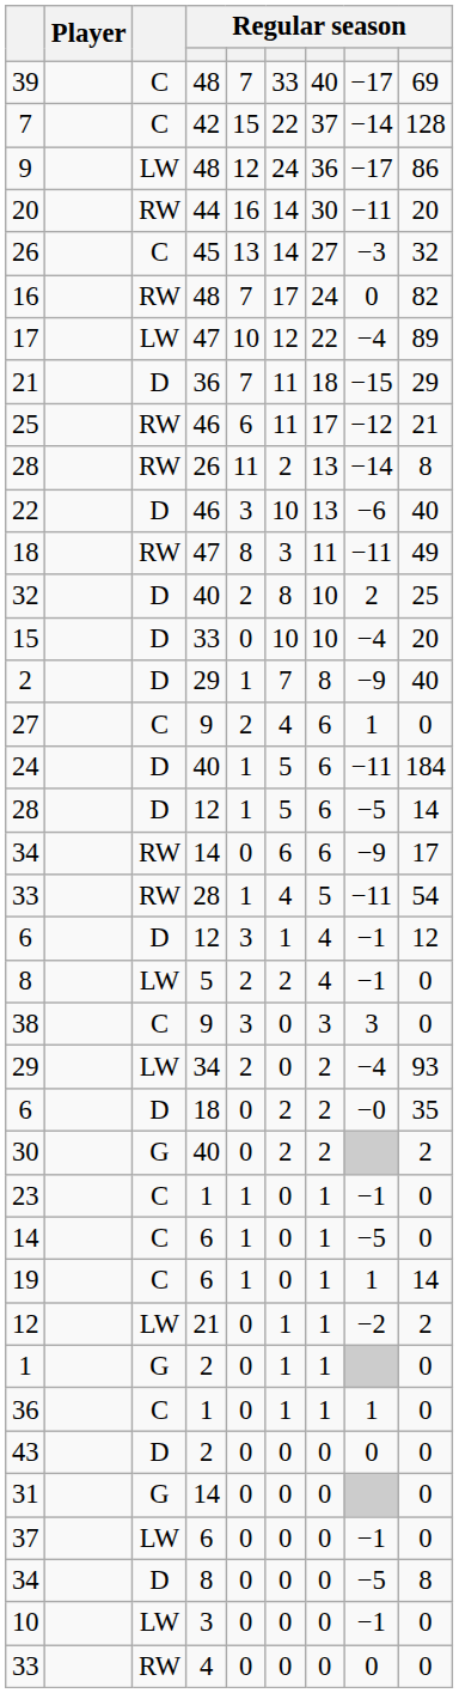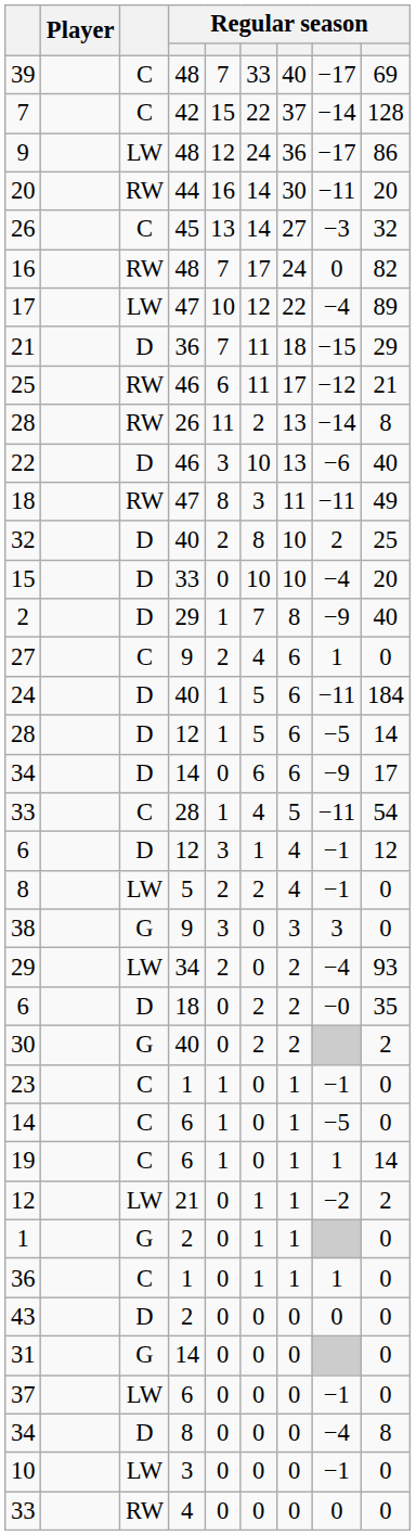34 / 14 | column 3: RW -> D
33 / 28 | column 3: RW -> C
38 | column 3: C -> G
34 / 8 | column 8: −5 -> −4
